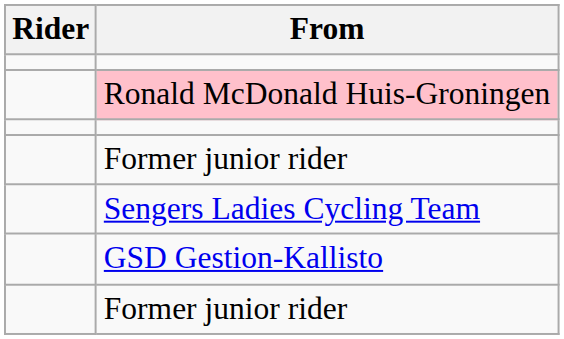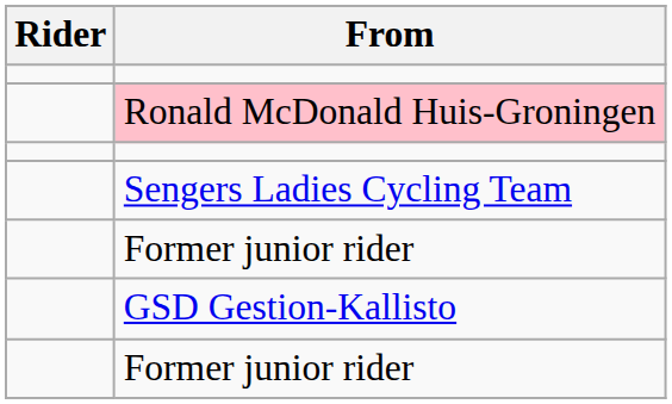row 5 | From: Former junior rider -> Sengers Ladies Cycling Team
row 6 | From: Sengers Ladies Cycling Team -> Former junior rider
